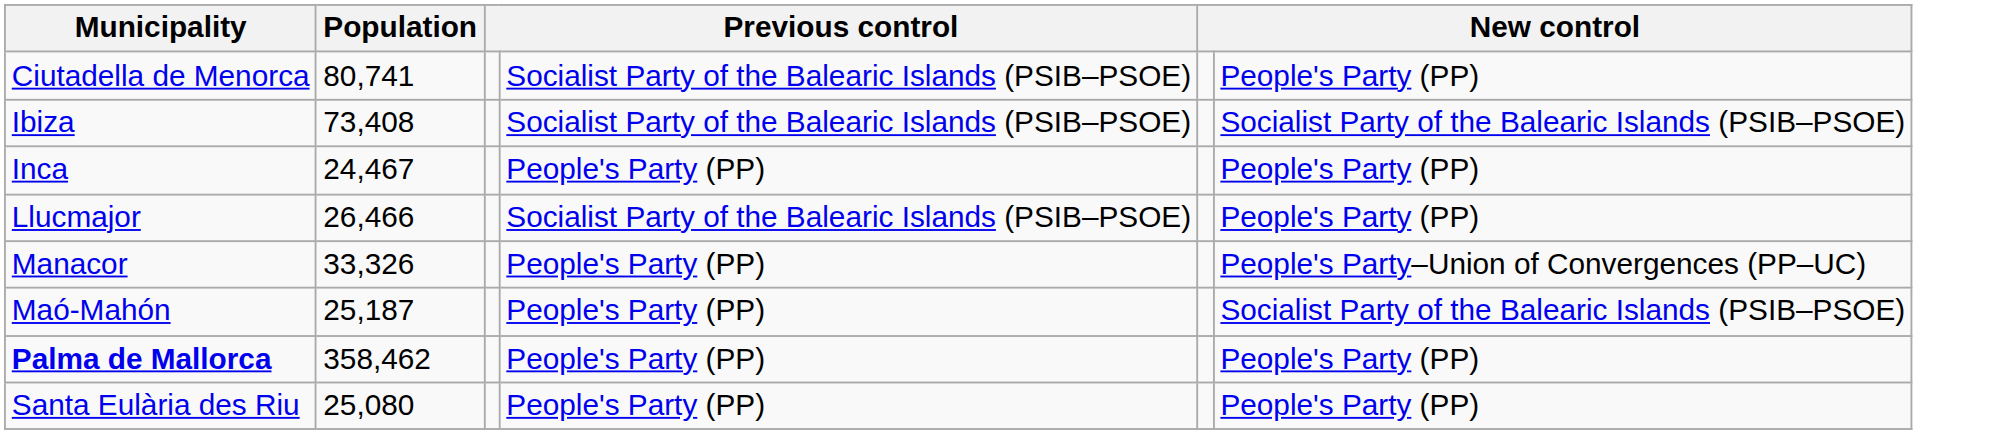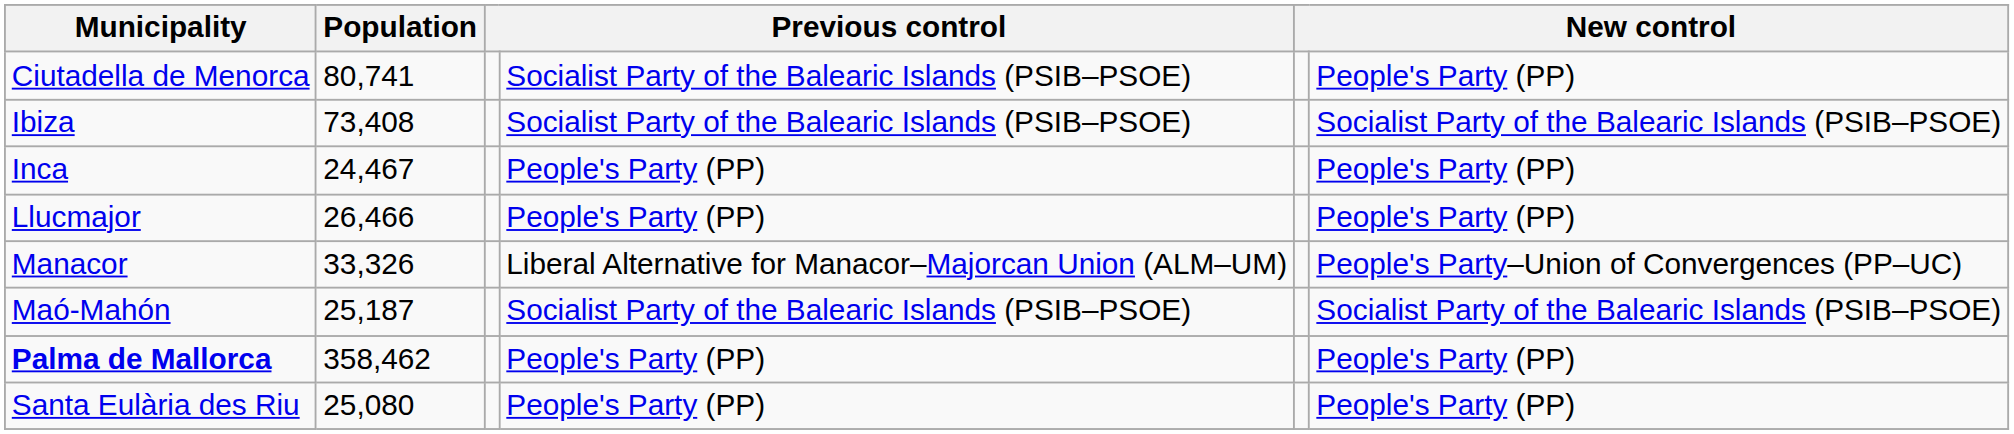Llucmajor | column 4: Socialist Party of the Balearic Islands (PSIB–PSOE) -> People's Party (PP)
Manacor | column 4: People's Party (PP) -> Liberal Alternative for Manacor–Majorcan Union (ALM–UM)
Maó-Mahón | column 4: People's Party (PP) -> Socialist Party of the Balearic Islands (PSIB–PSOE)
